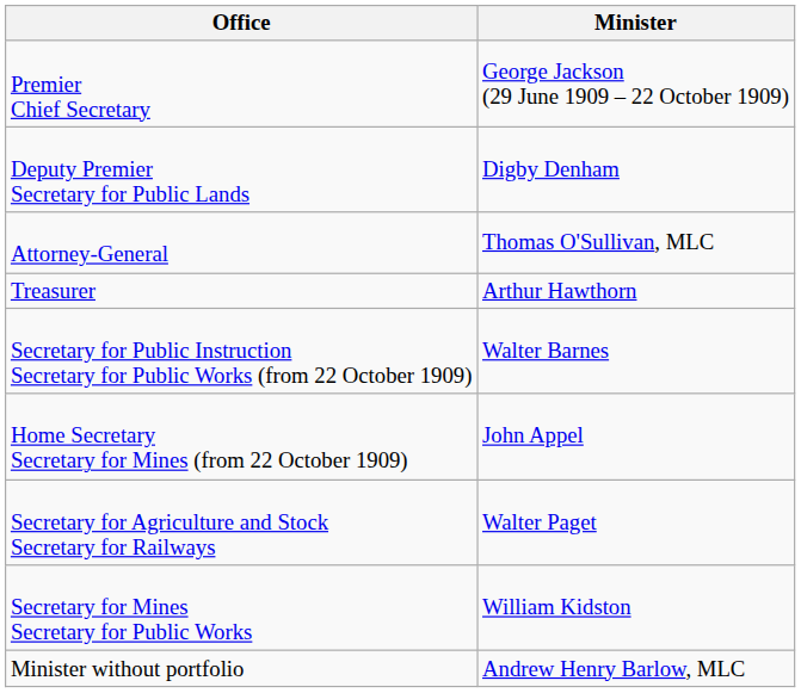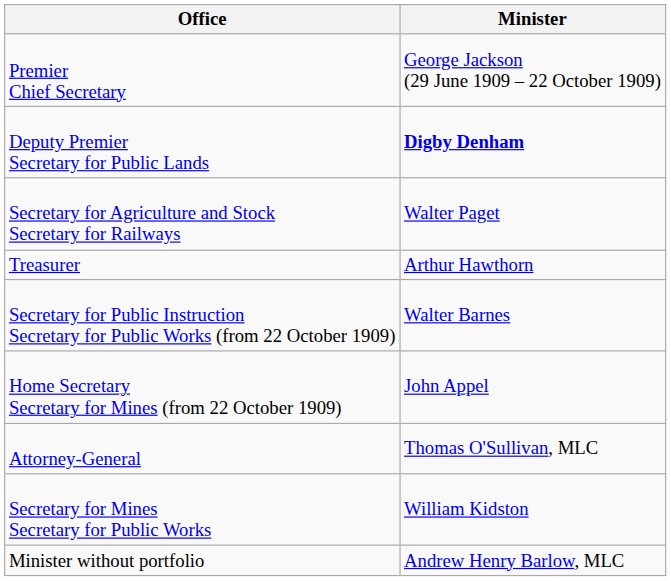Deputy Premier Secretary for Public Lands | Minister: normal -> bold
rows swapped: Attorney-General <-> Secretary for Agriculture and Stock Secretary for Railways
